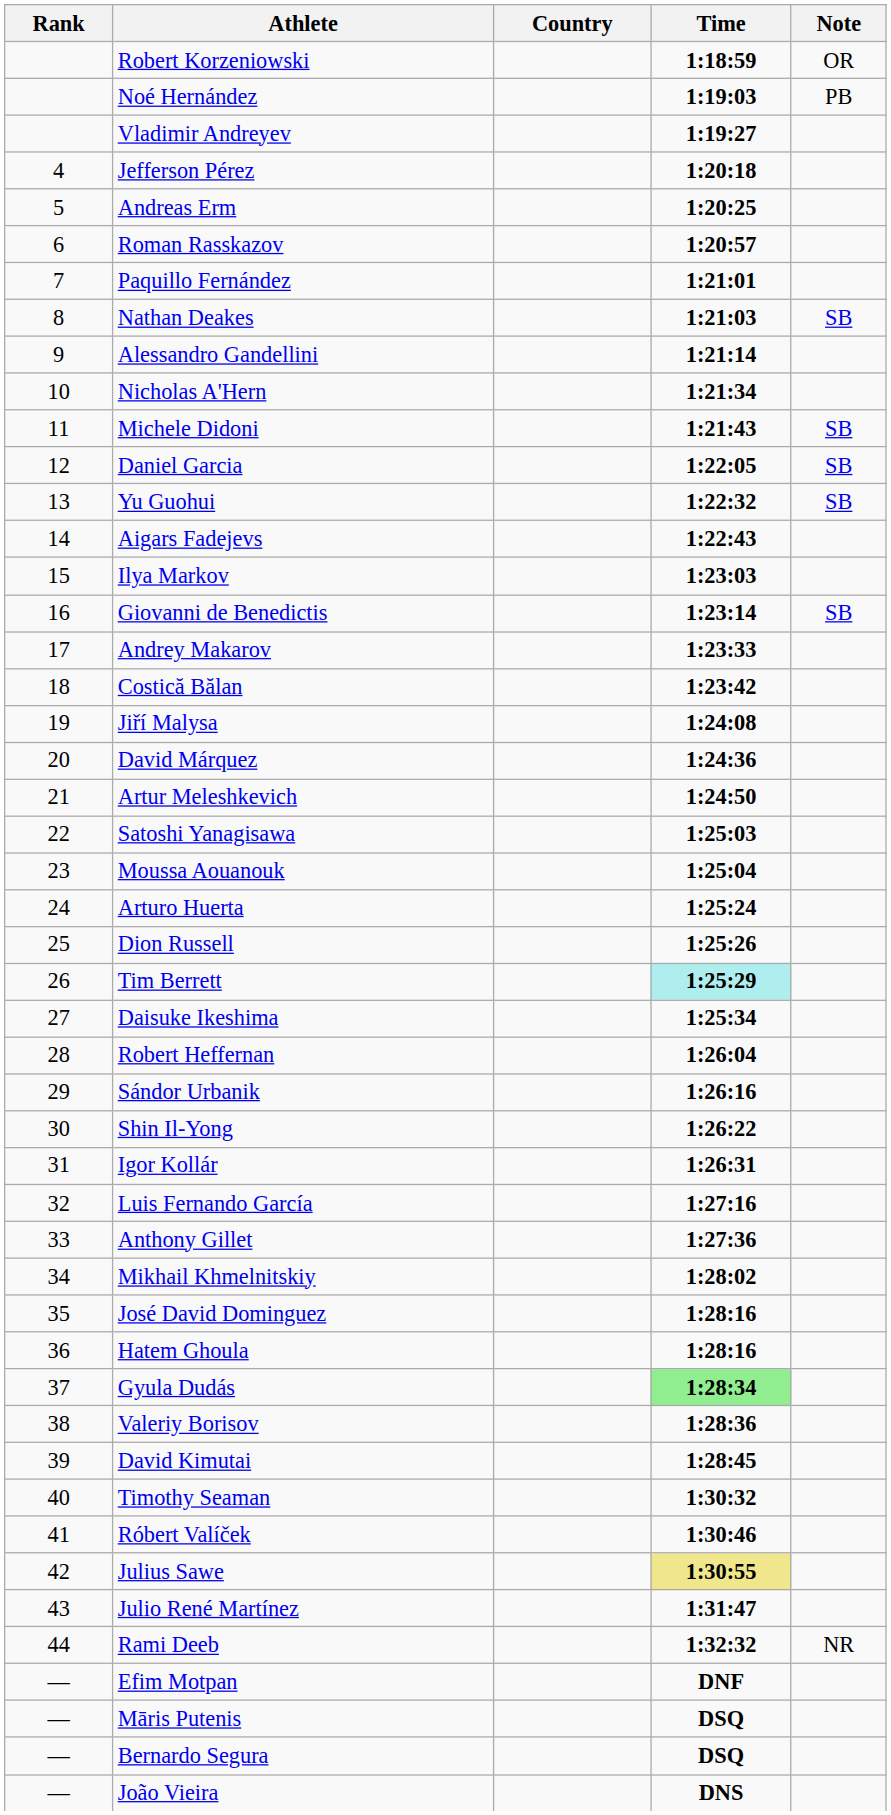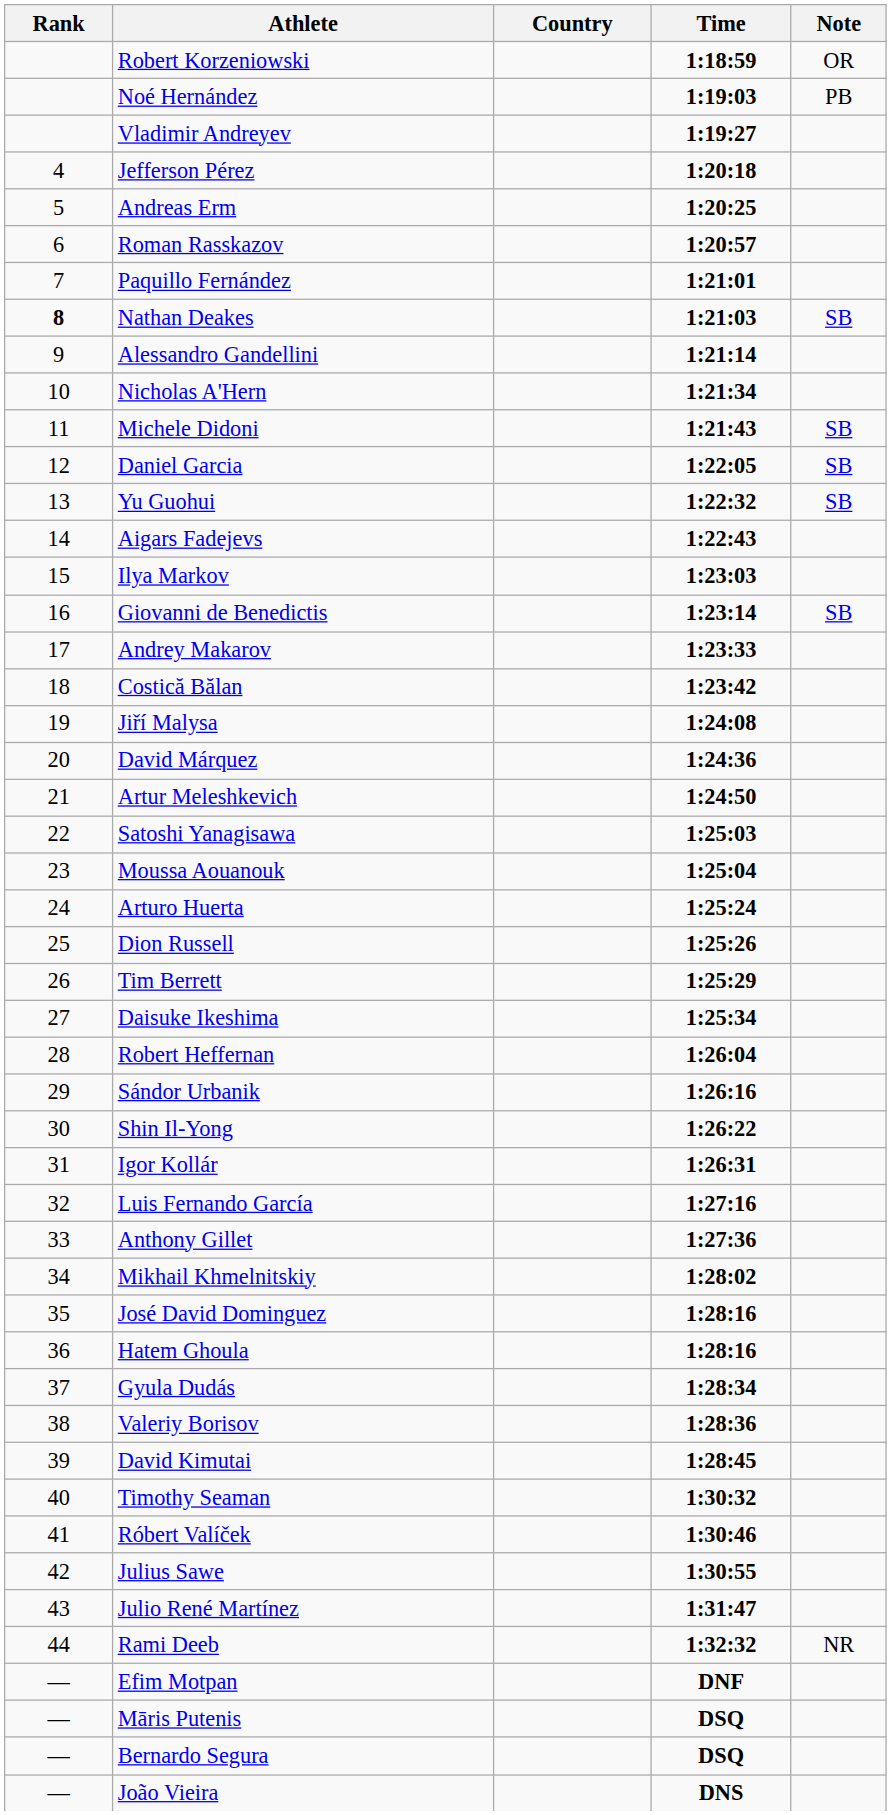Nathan Deakes | Rank: normal -> bold
Tim Berrett | Time: paleturquoise background -> no background
Gyula Dudás | Time: lightgreen background -> no background
Julius Sawe | Time: khaki background -> no background
